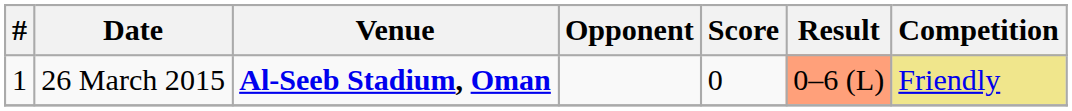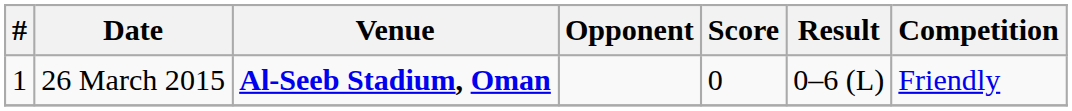26 March 2015 | Result: lightsalmon background -> no background
26 March 2015 | Competition: khaki background -> no background
